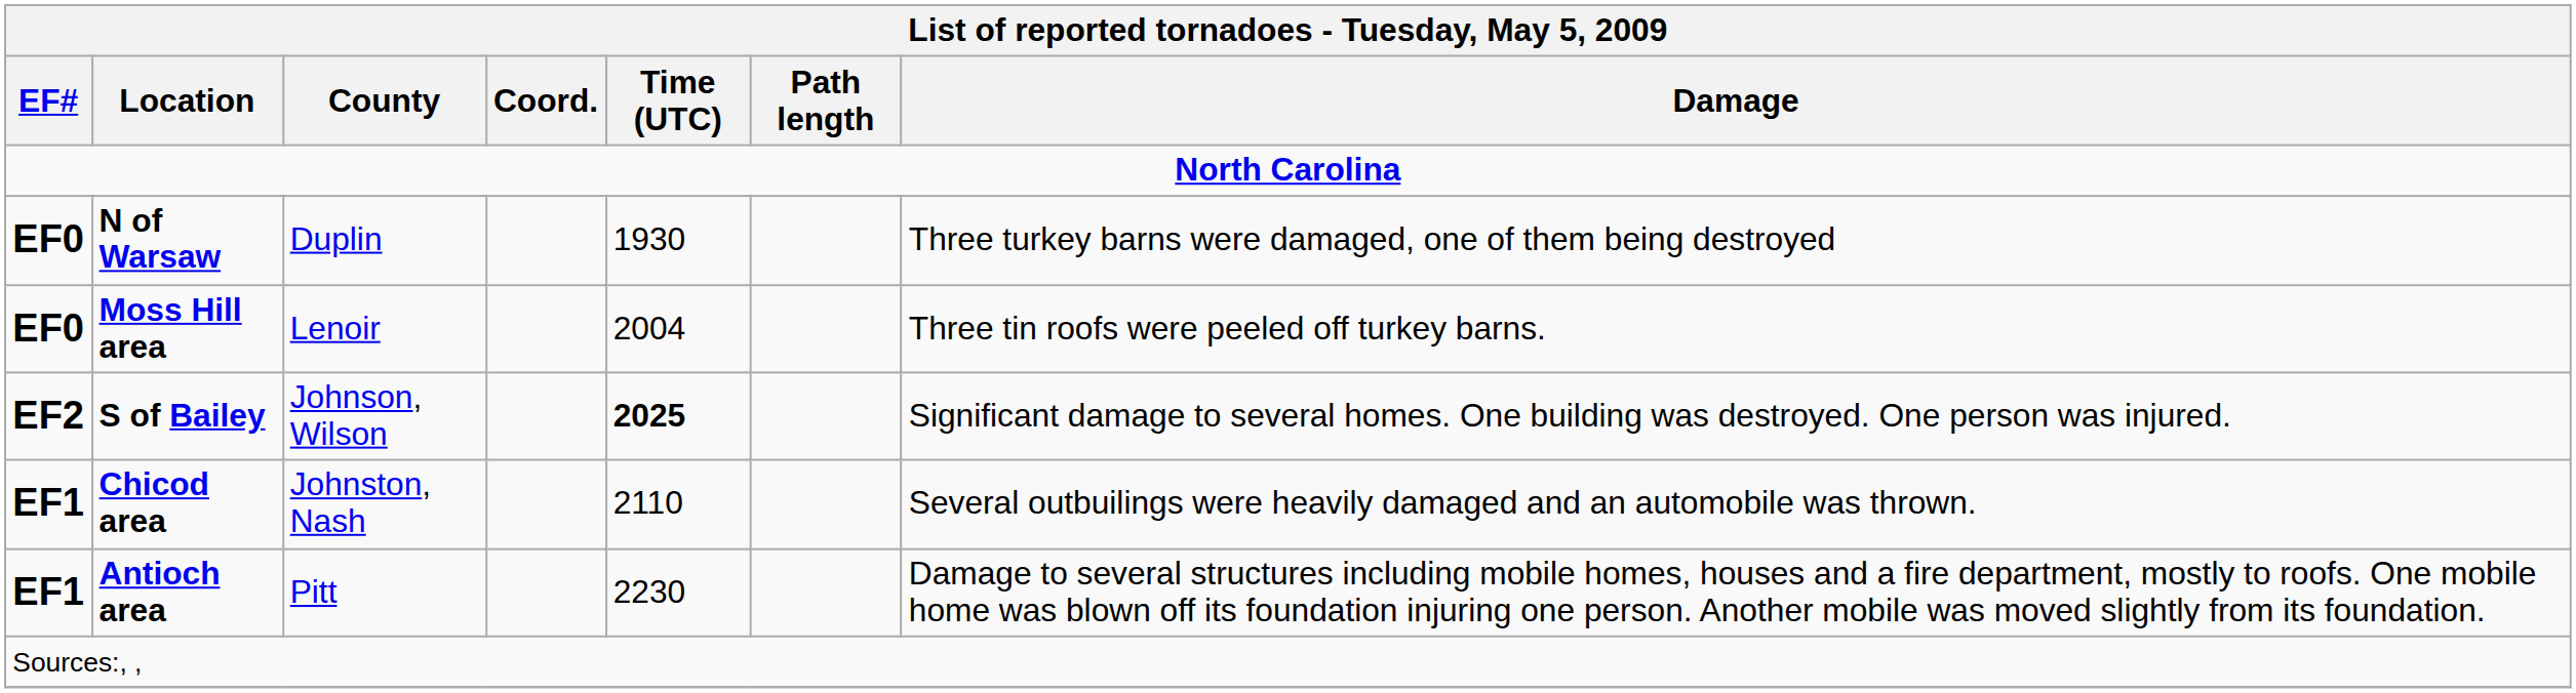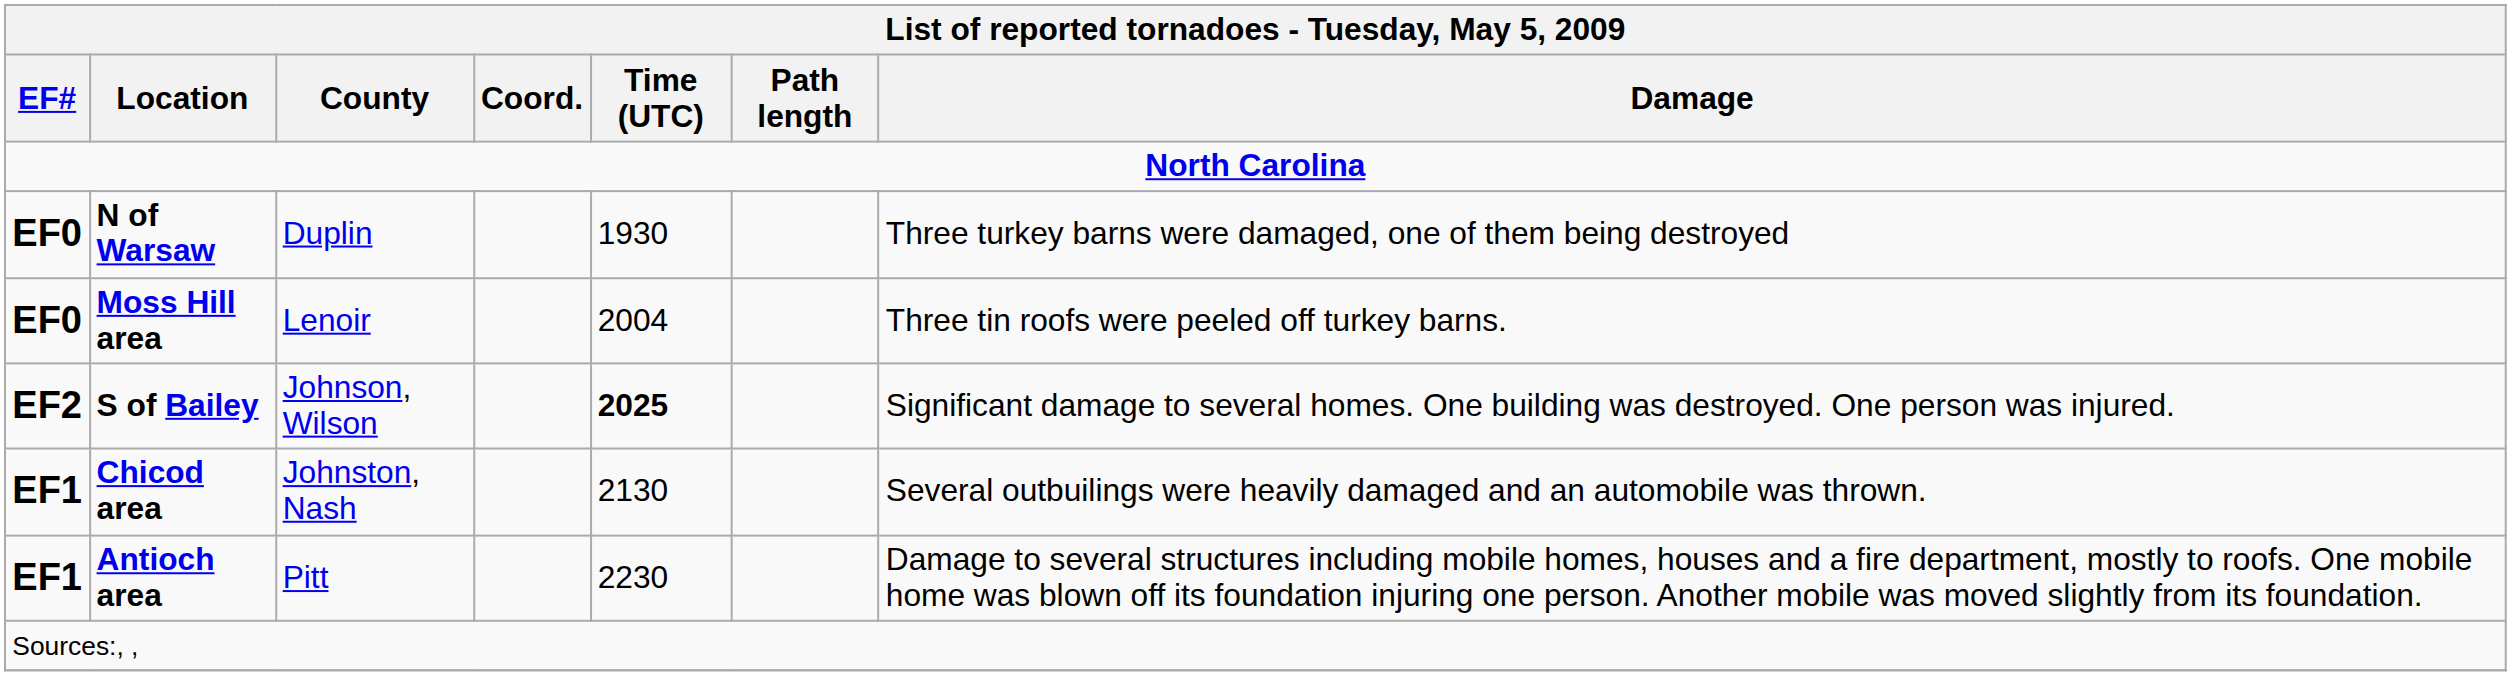Chicod area | Time (UTC): 2110 -> 2130
